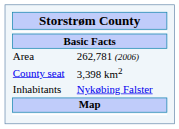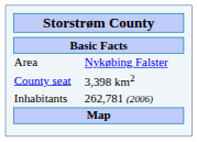row 3 | column 2: 262,781 (2006) -> Nykøbing Falster
row 5 | column 2: Nykøbing Falster -> 262,781 (2006)
